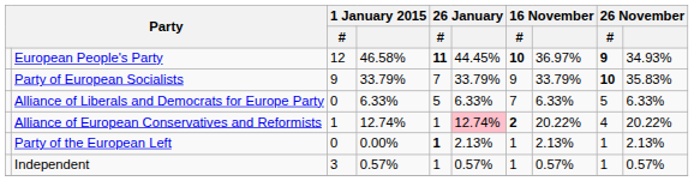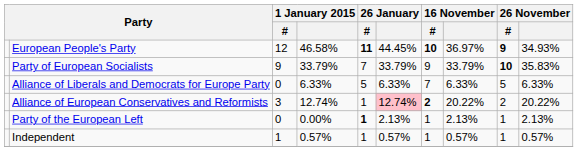Alliance of European Conservatives and Reformists | 1 January 2015 / #: 1 -> 3
Alliance of European Conservatives and Reformists | 26 November / #: 4 -> 2
Independent | 1 January 2015 / #: 3 -> 1
